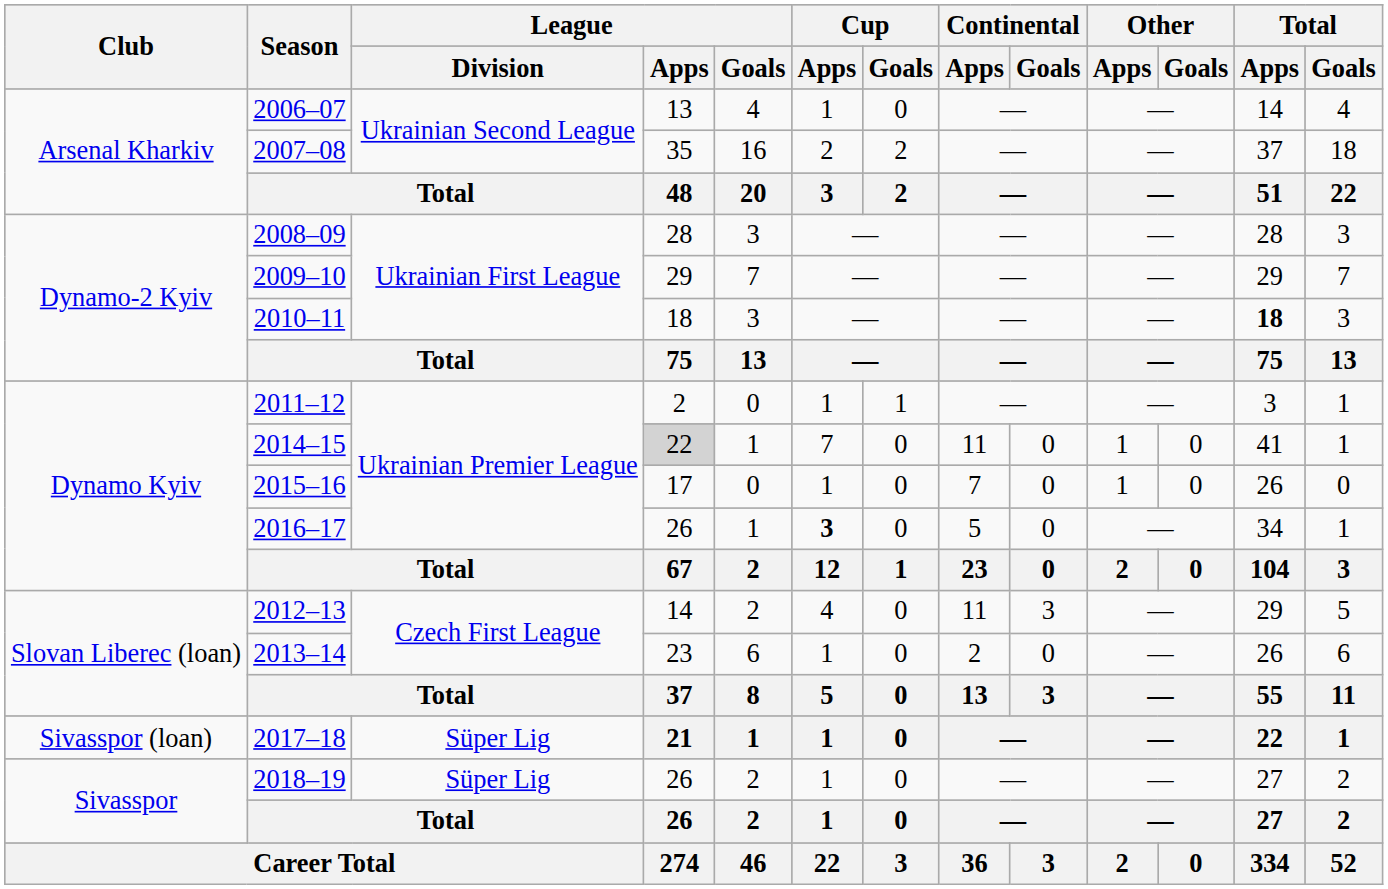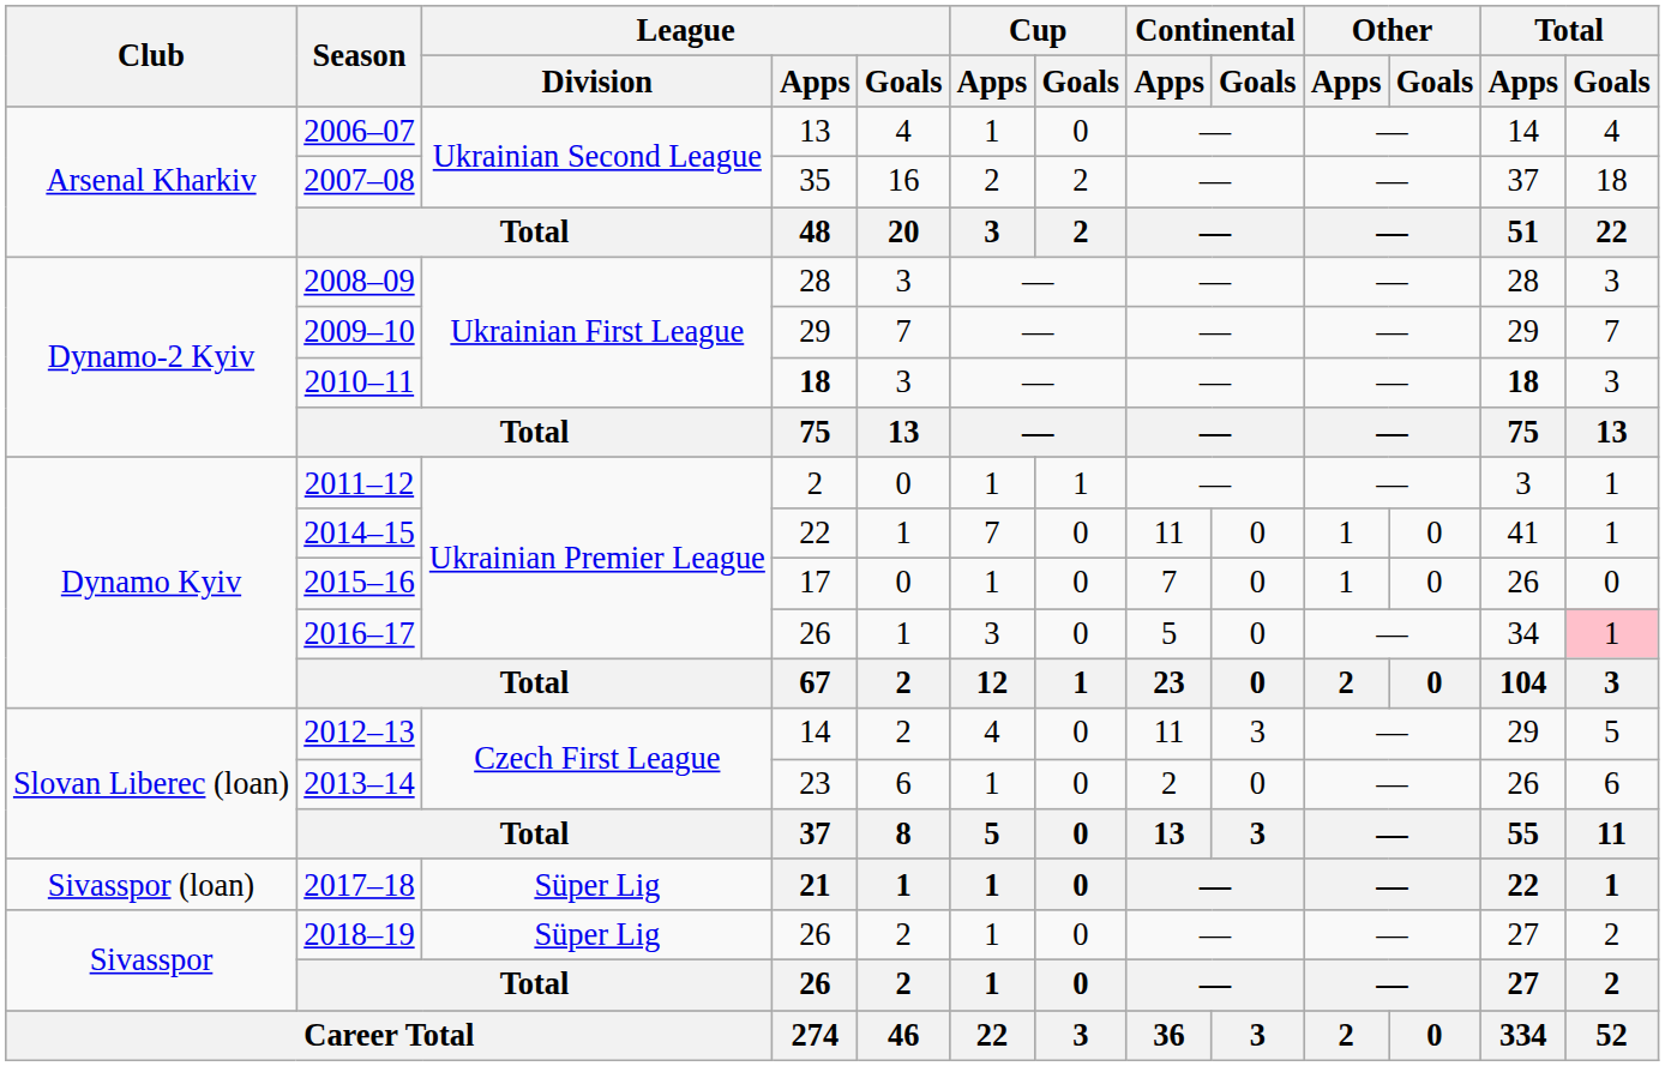2010–11 | League / Apps: normal -> bold
2014–15 | League / Apps: lightgrey background -> no background
2016–17 | Cup / Apps: bold -> normal
2016–17 | Total / Goals: no background -> pink background
